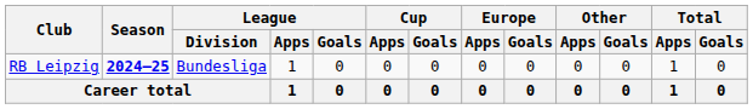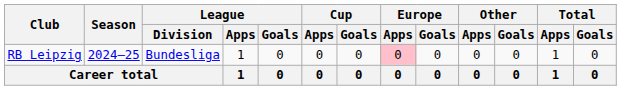RB Leipzig | Season: bold -> normal
RB Leipzig | Europe / Apps: no background -> pink background
